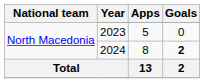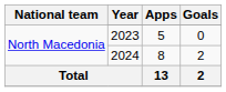2024 | Goals: bold -> normal
